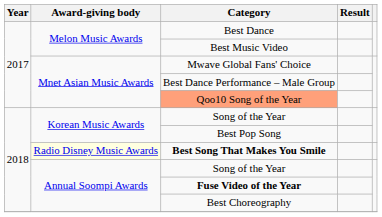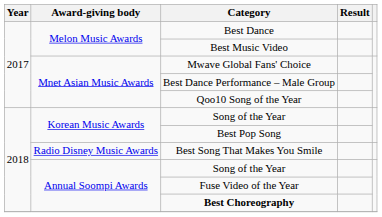Qoo10 Song of the Year | Category: lightsalmon background -> no background
Best Song That Makes You Smile | Award-giving body: lightyellow background -> no background
Best Song That Makes You Smile | Category: bold -> normal
Fuse Video of the Year | Category: bold -> normal
Best Choreography | Category: normal -> bold
